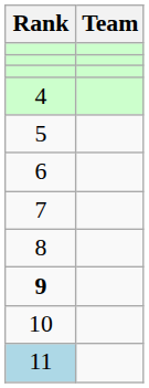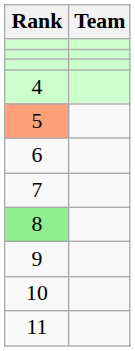row 6 | Rank: no background -> lightsalmon background
row 9 | Rank: no background -> lightgreen background
row 10 | Rank: bold -> normal
row 12 | Rank: lightblue background -> no background
